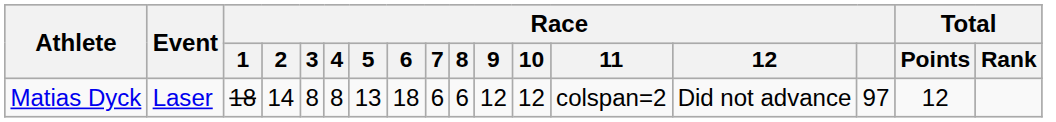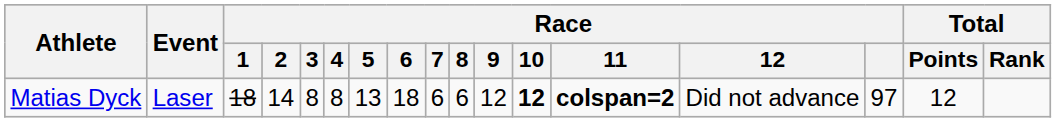Matias Dyck | Race / 10: normal -> bold
Matias Dyck | Race / 11: normal -> bold
